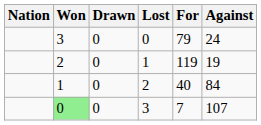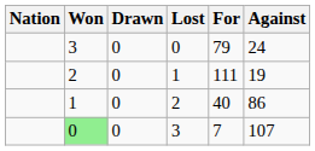row 3 | For: 119 -> 111
row 4 | Against: 84 -> 86
